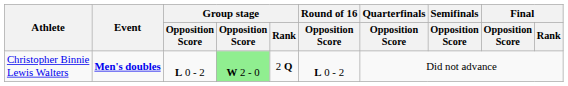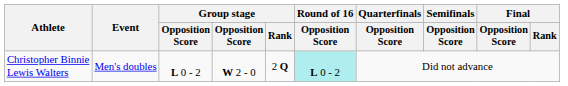Christopher Binnie Lewis Walters | Event: bold -> normal
Christopher Binnie Lewis Walters | column 4: lightgreen background -> no background
Christopher Binnie Lewis Walters | Round of 16 / Opposition Score: no background -> paleturquoise background
